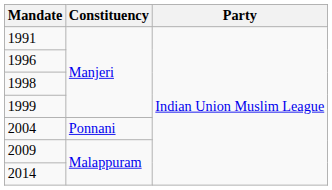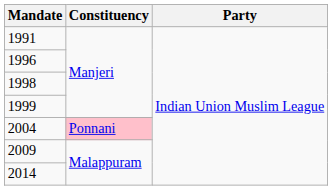2004 | Constituency: no background -> pink background
